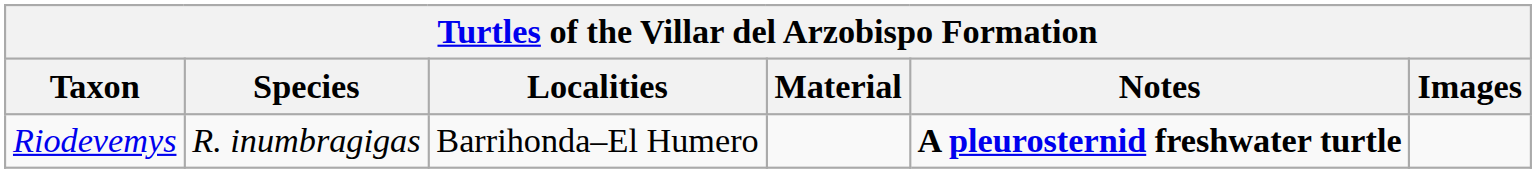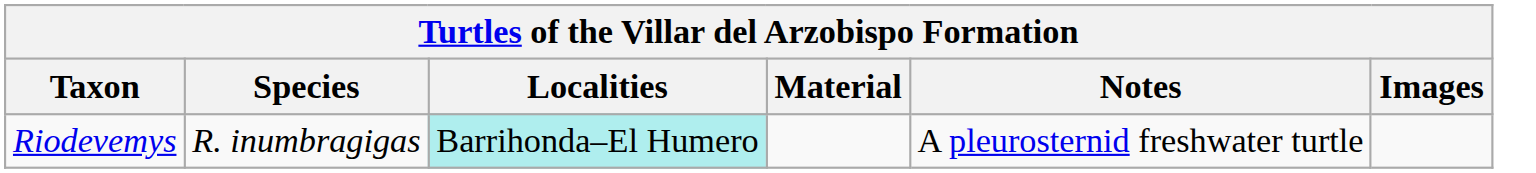Riodevemys | Localities: no background -> paleturquoise background
Riodevemys | Notes: bold -> normal
